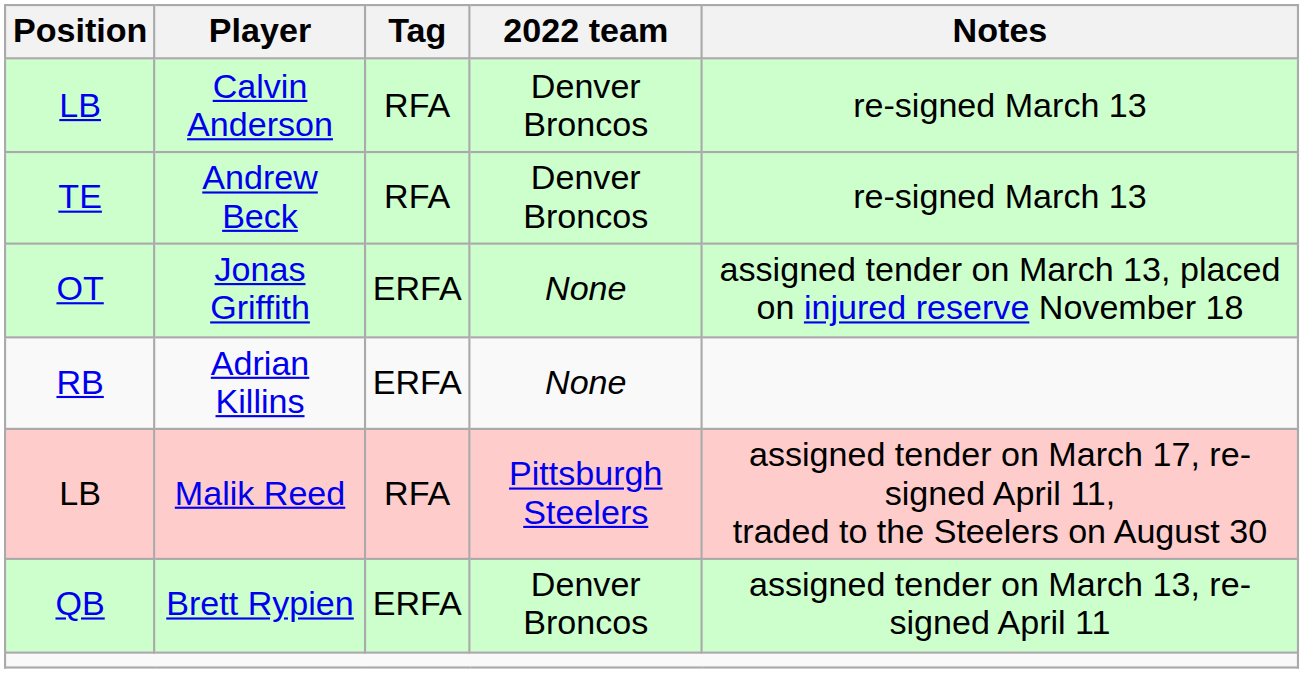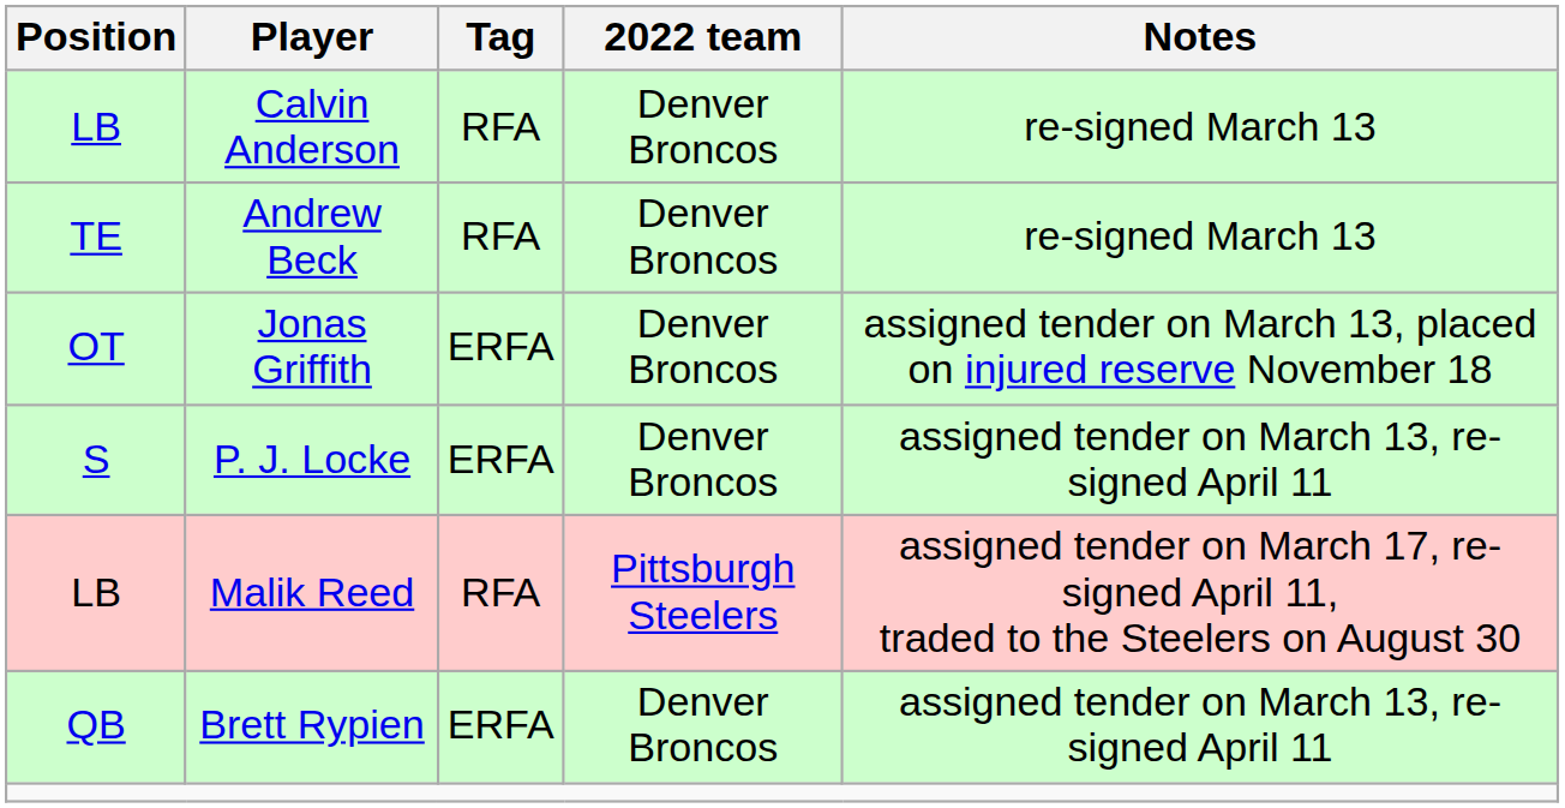Jonas Griffith | 2022 team: None -> Denver Broncos
- row: RB | Adrian Killins | ERFA | None
+ row: S | P. J. Locke | ERFA | Denver Broncos | assigned tender on March 13, re-signed April 11
